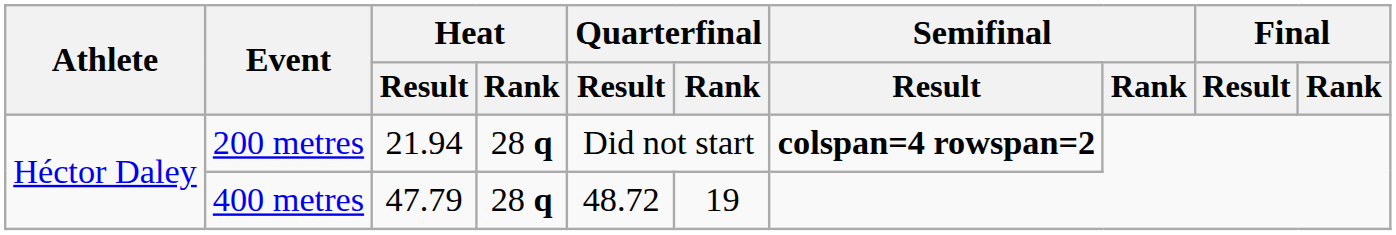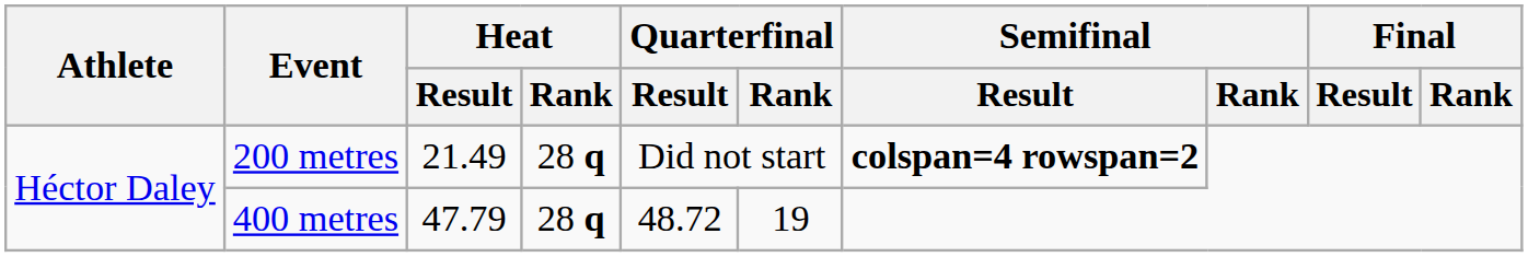200 metres | Heat / Result: 21.94 -> 21.49
